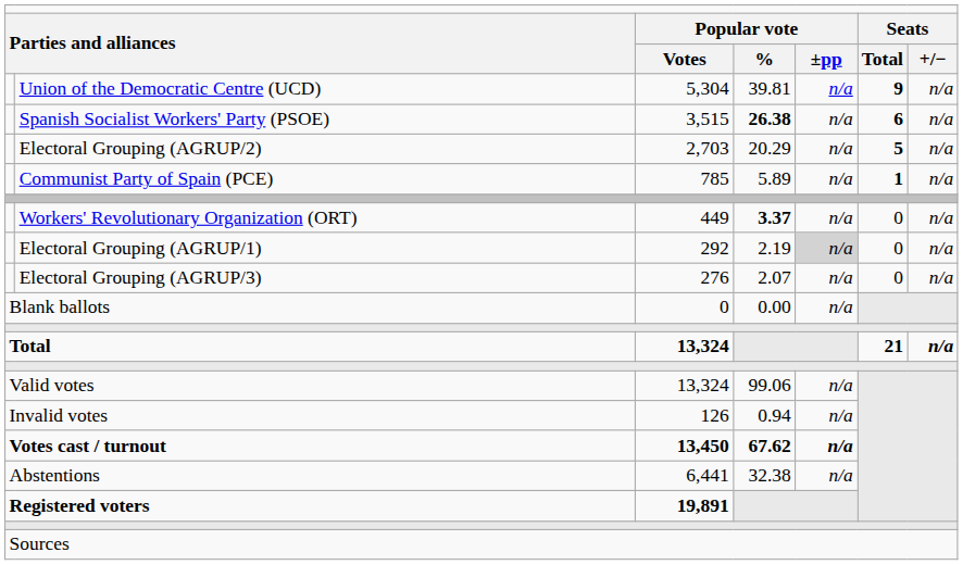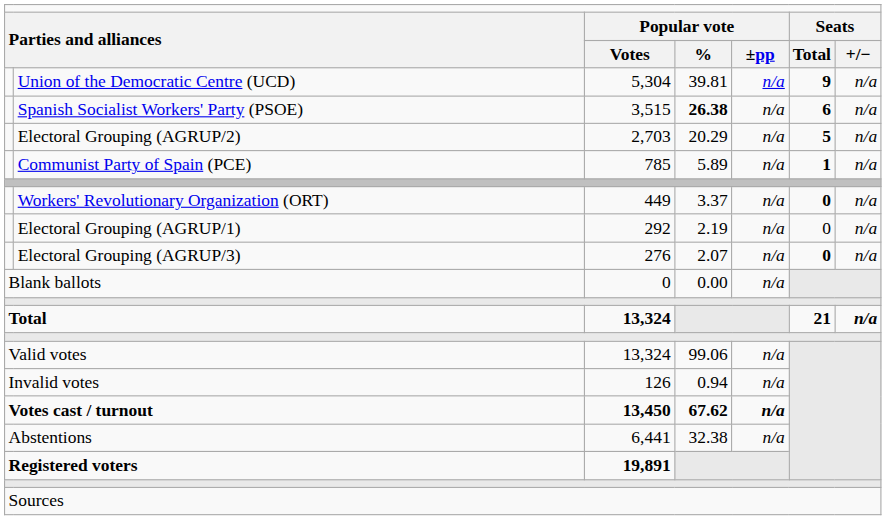Workers' Revolutionary Organization (ORT) | column 4: bold -> normal
Workers' Revolutionary Organization (ORT) | column 6: normal -> bold
Electoral Grouping (AGRUP/1) | column 5: lightgrey background -> no background
Electoral Grouping (AGRUP/3) | column 6: normal -> bold
